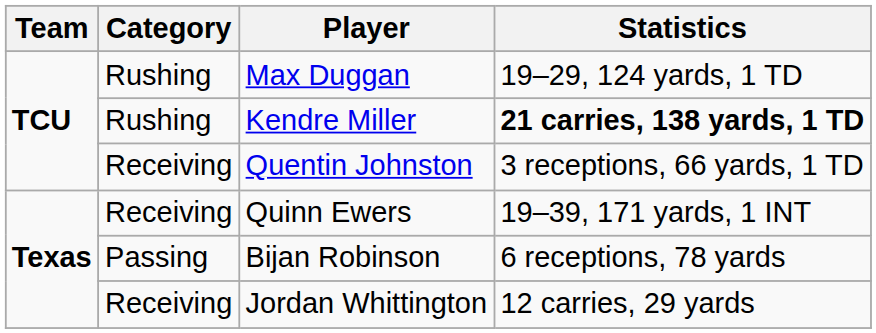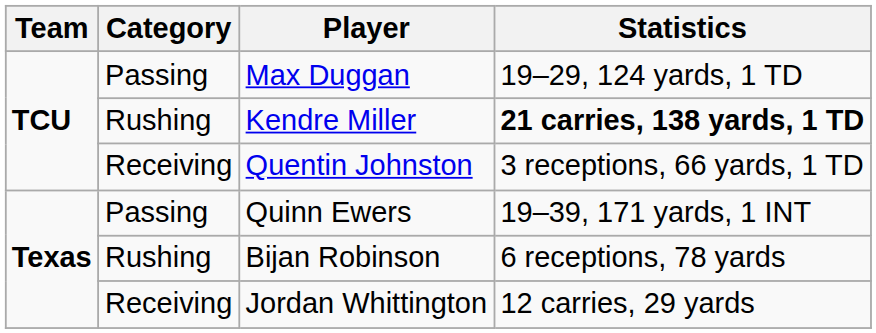Max Duggan | Category: Rushing -> Passing
Quinn Ewers | Category: Receiving -> Passing
Bijan Robinson | Category: Passing -> Rushing
